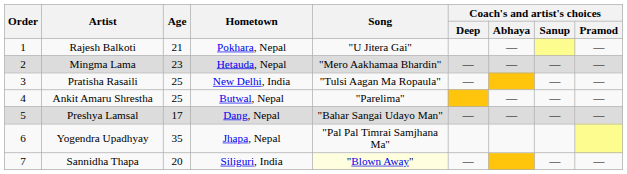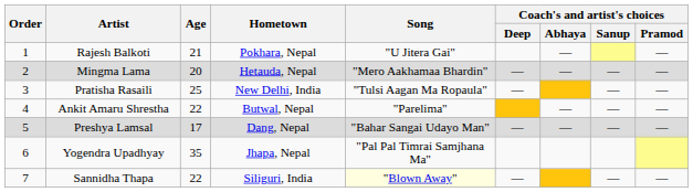Mingma Lama | Age: 23 -> 20
Ankit Amaru Shrestha | Age: 25 -> 22
Sannidha Thapa | Age: 20 -> 22
